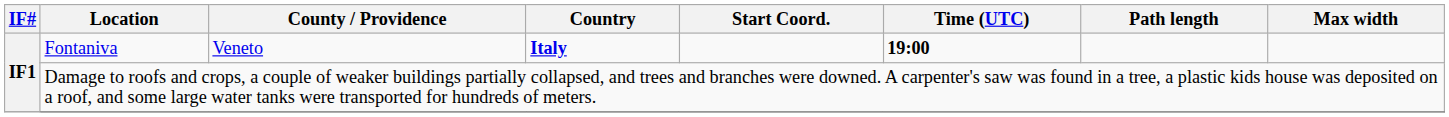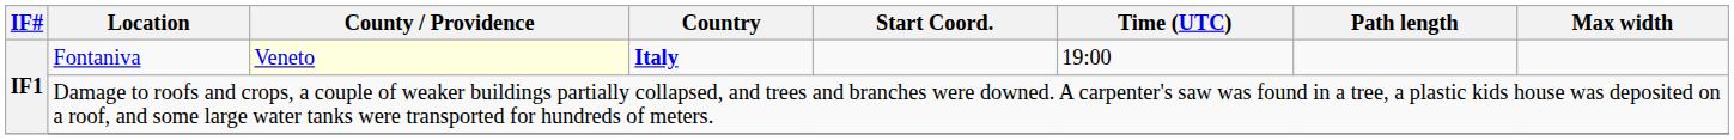Fontaniva | County / Providence: no background -> lightyellow background
Fontaniva | Time (UTC): bold -> normal
